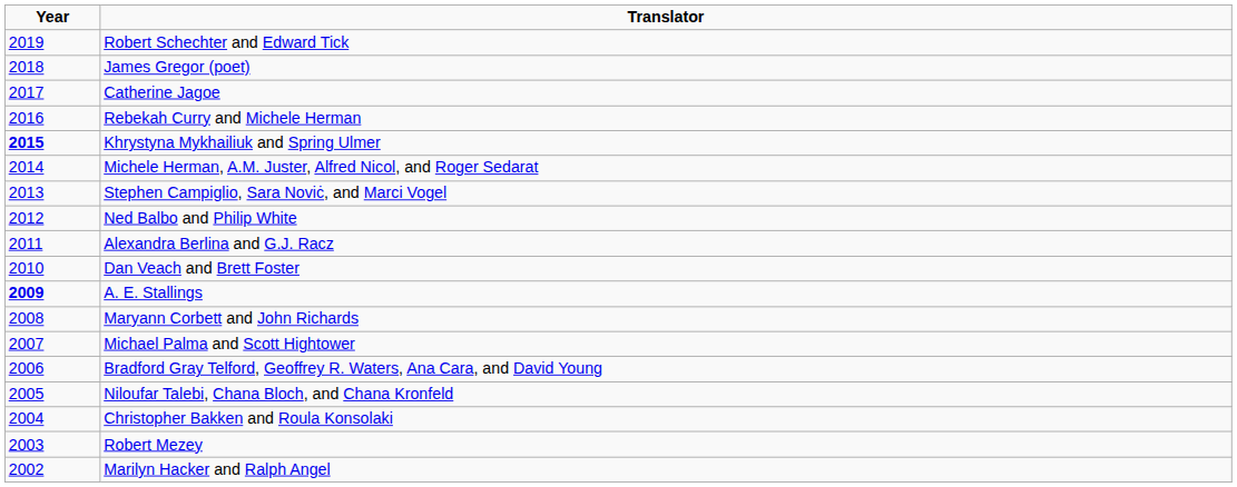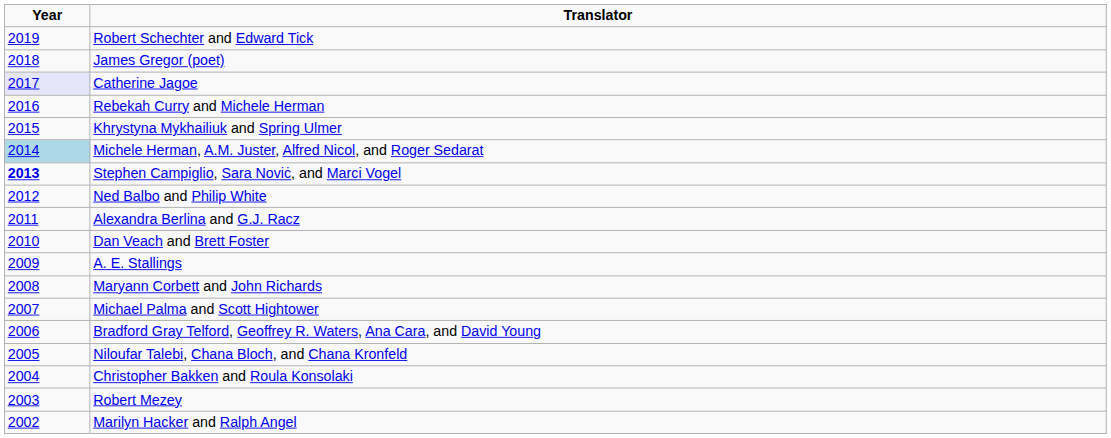Catherine Jagoe | Year: no background -> lavender background
Khrystyna Mykhailiuk and Spring Ulmer | Year: bold -> normal
Michele Herman, A.M. Juster, Alfred Nicol, and Roger Sedarat | Year: no background -> lightblue background
Stephen Campiglio, Sara Noviċ, and Marci Vogel | Year: normal -> bold
A. E. Stallings | Year: bold -> normal
